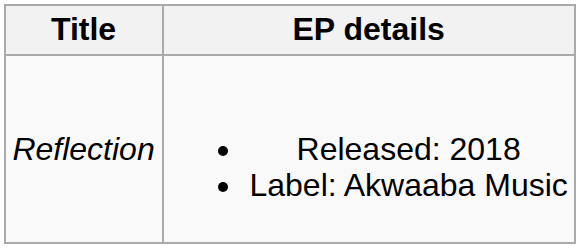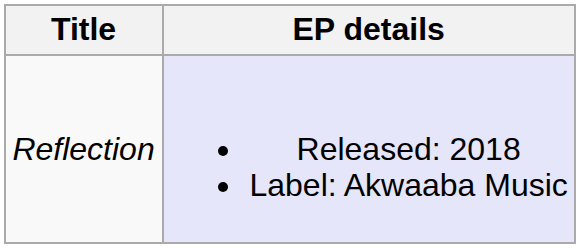Reflection | EP details: no background -> lavender background
